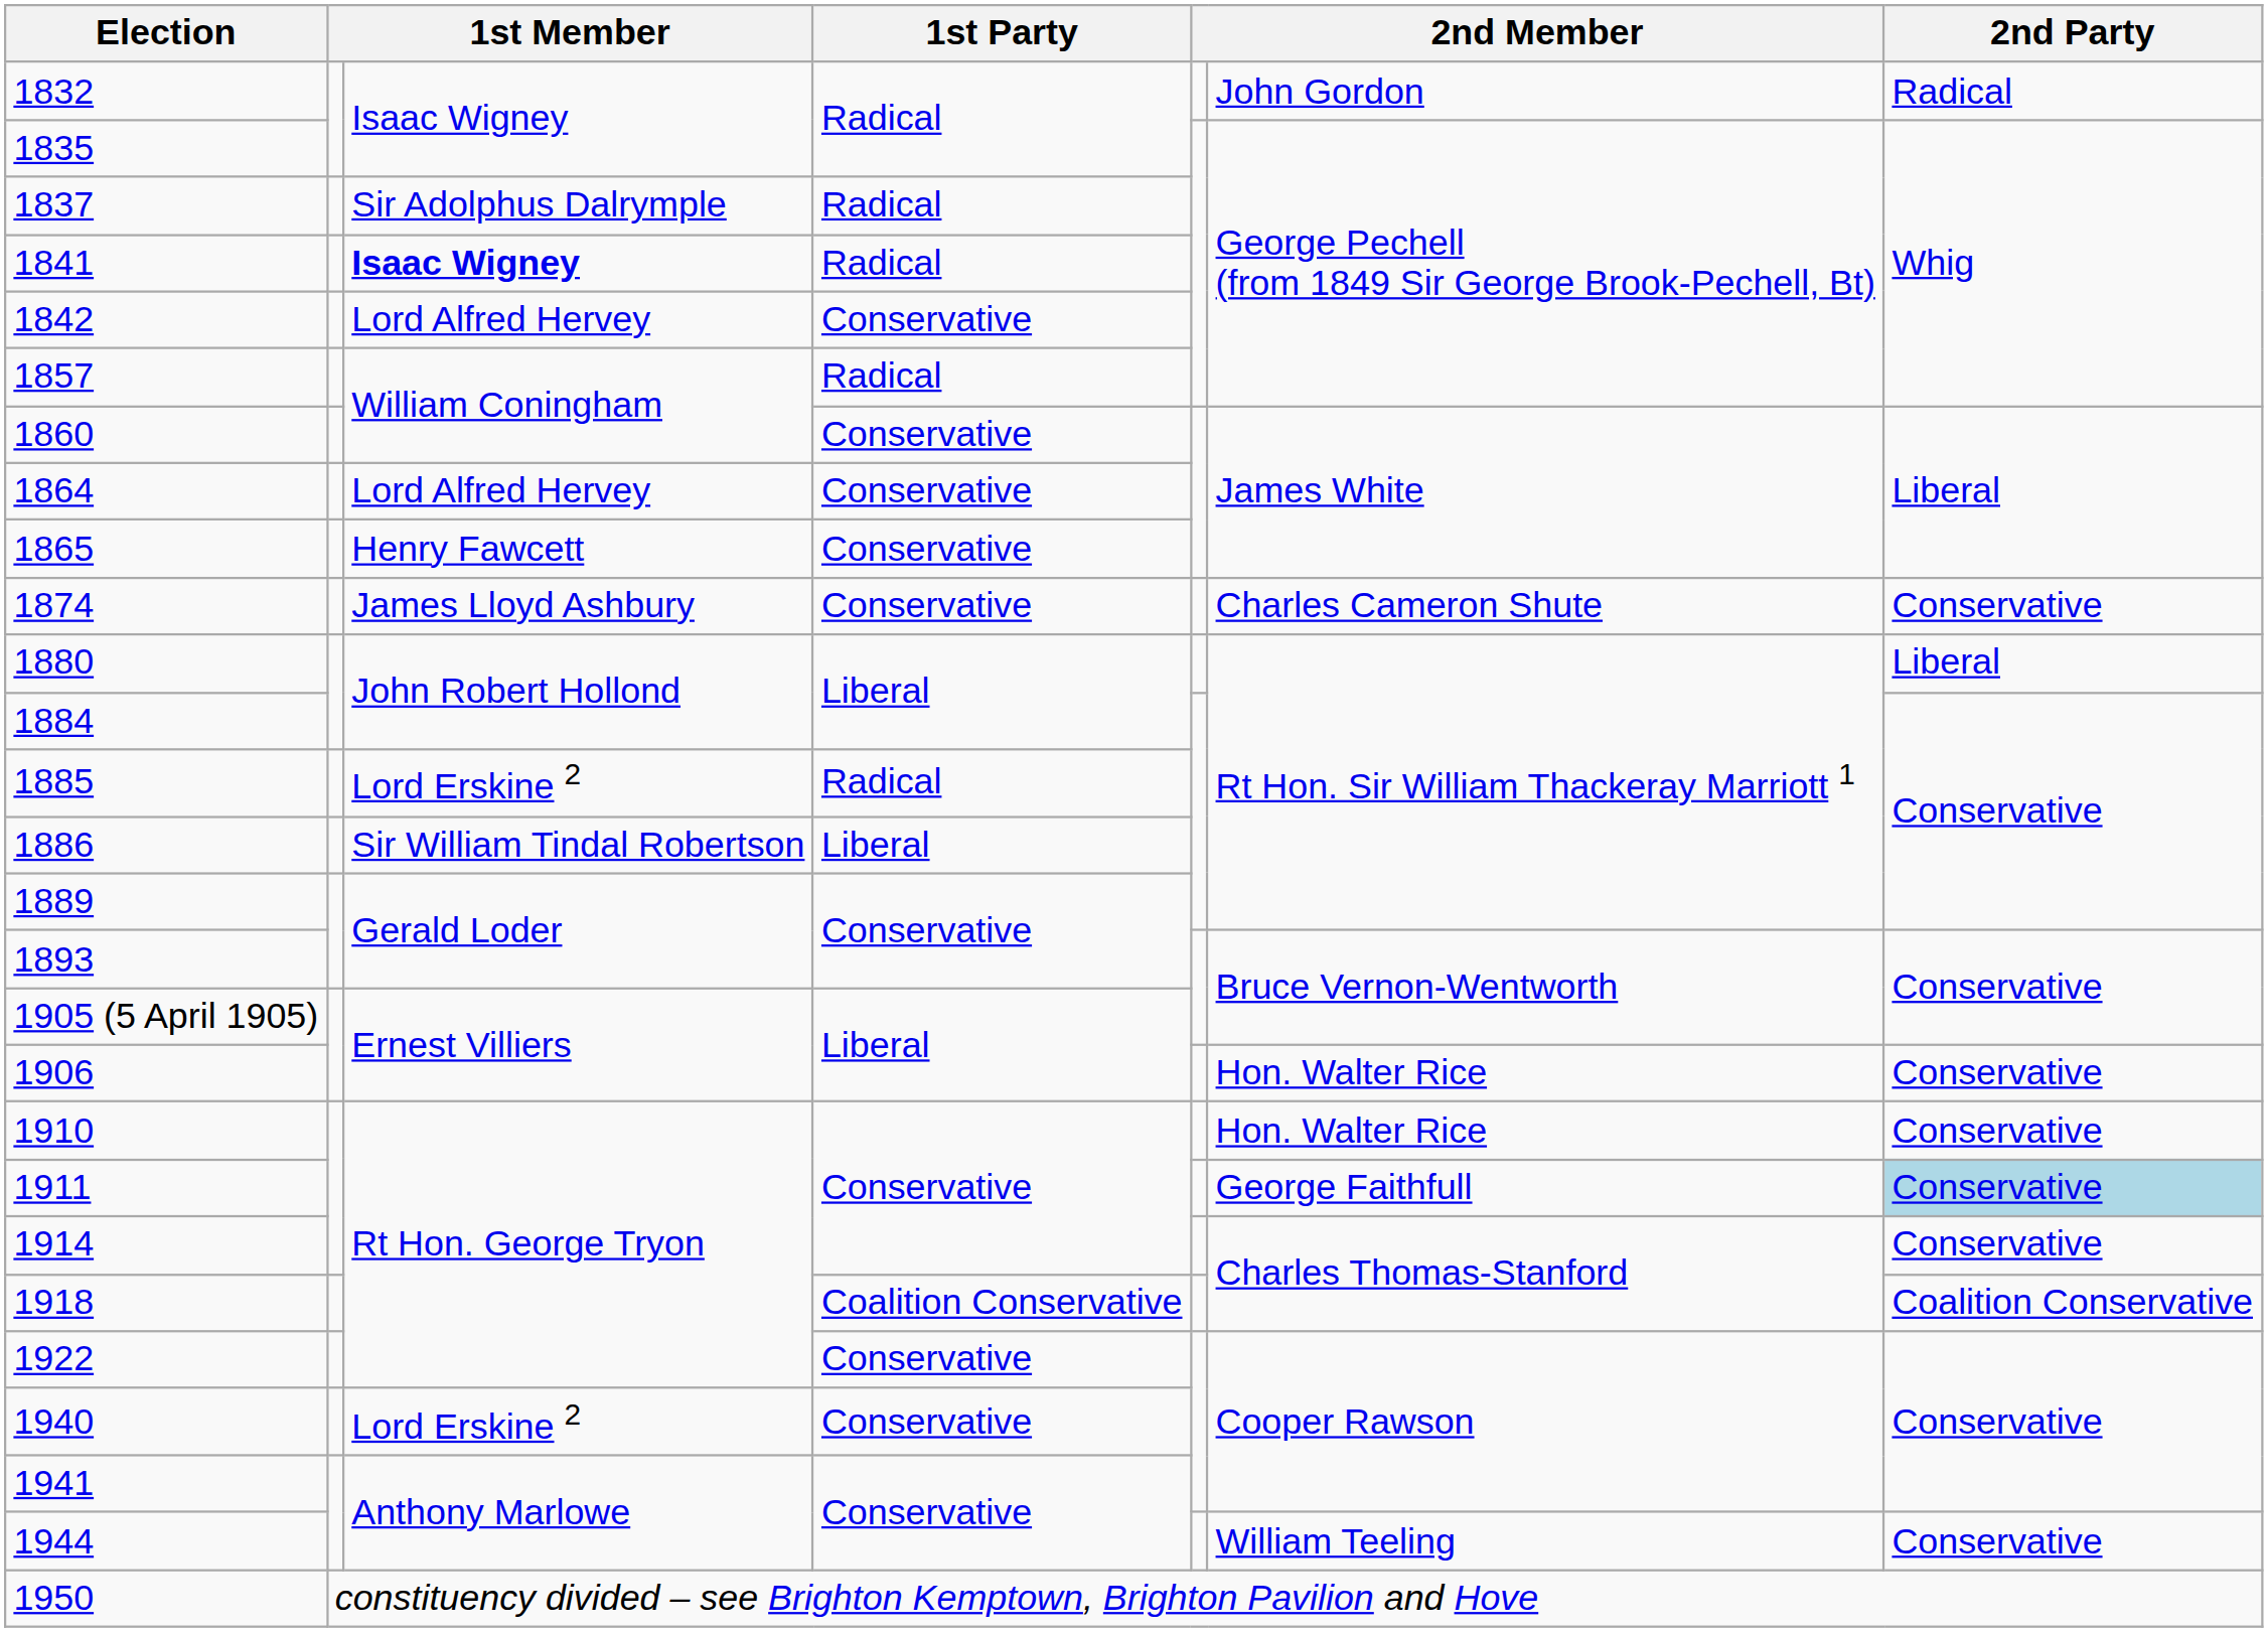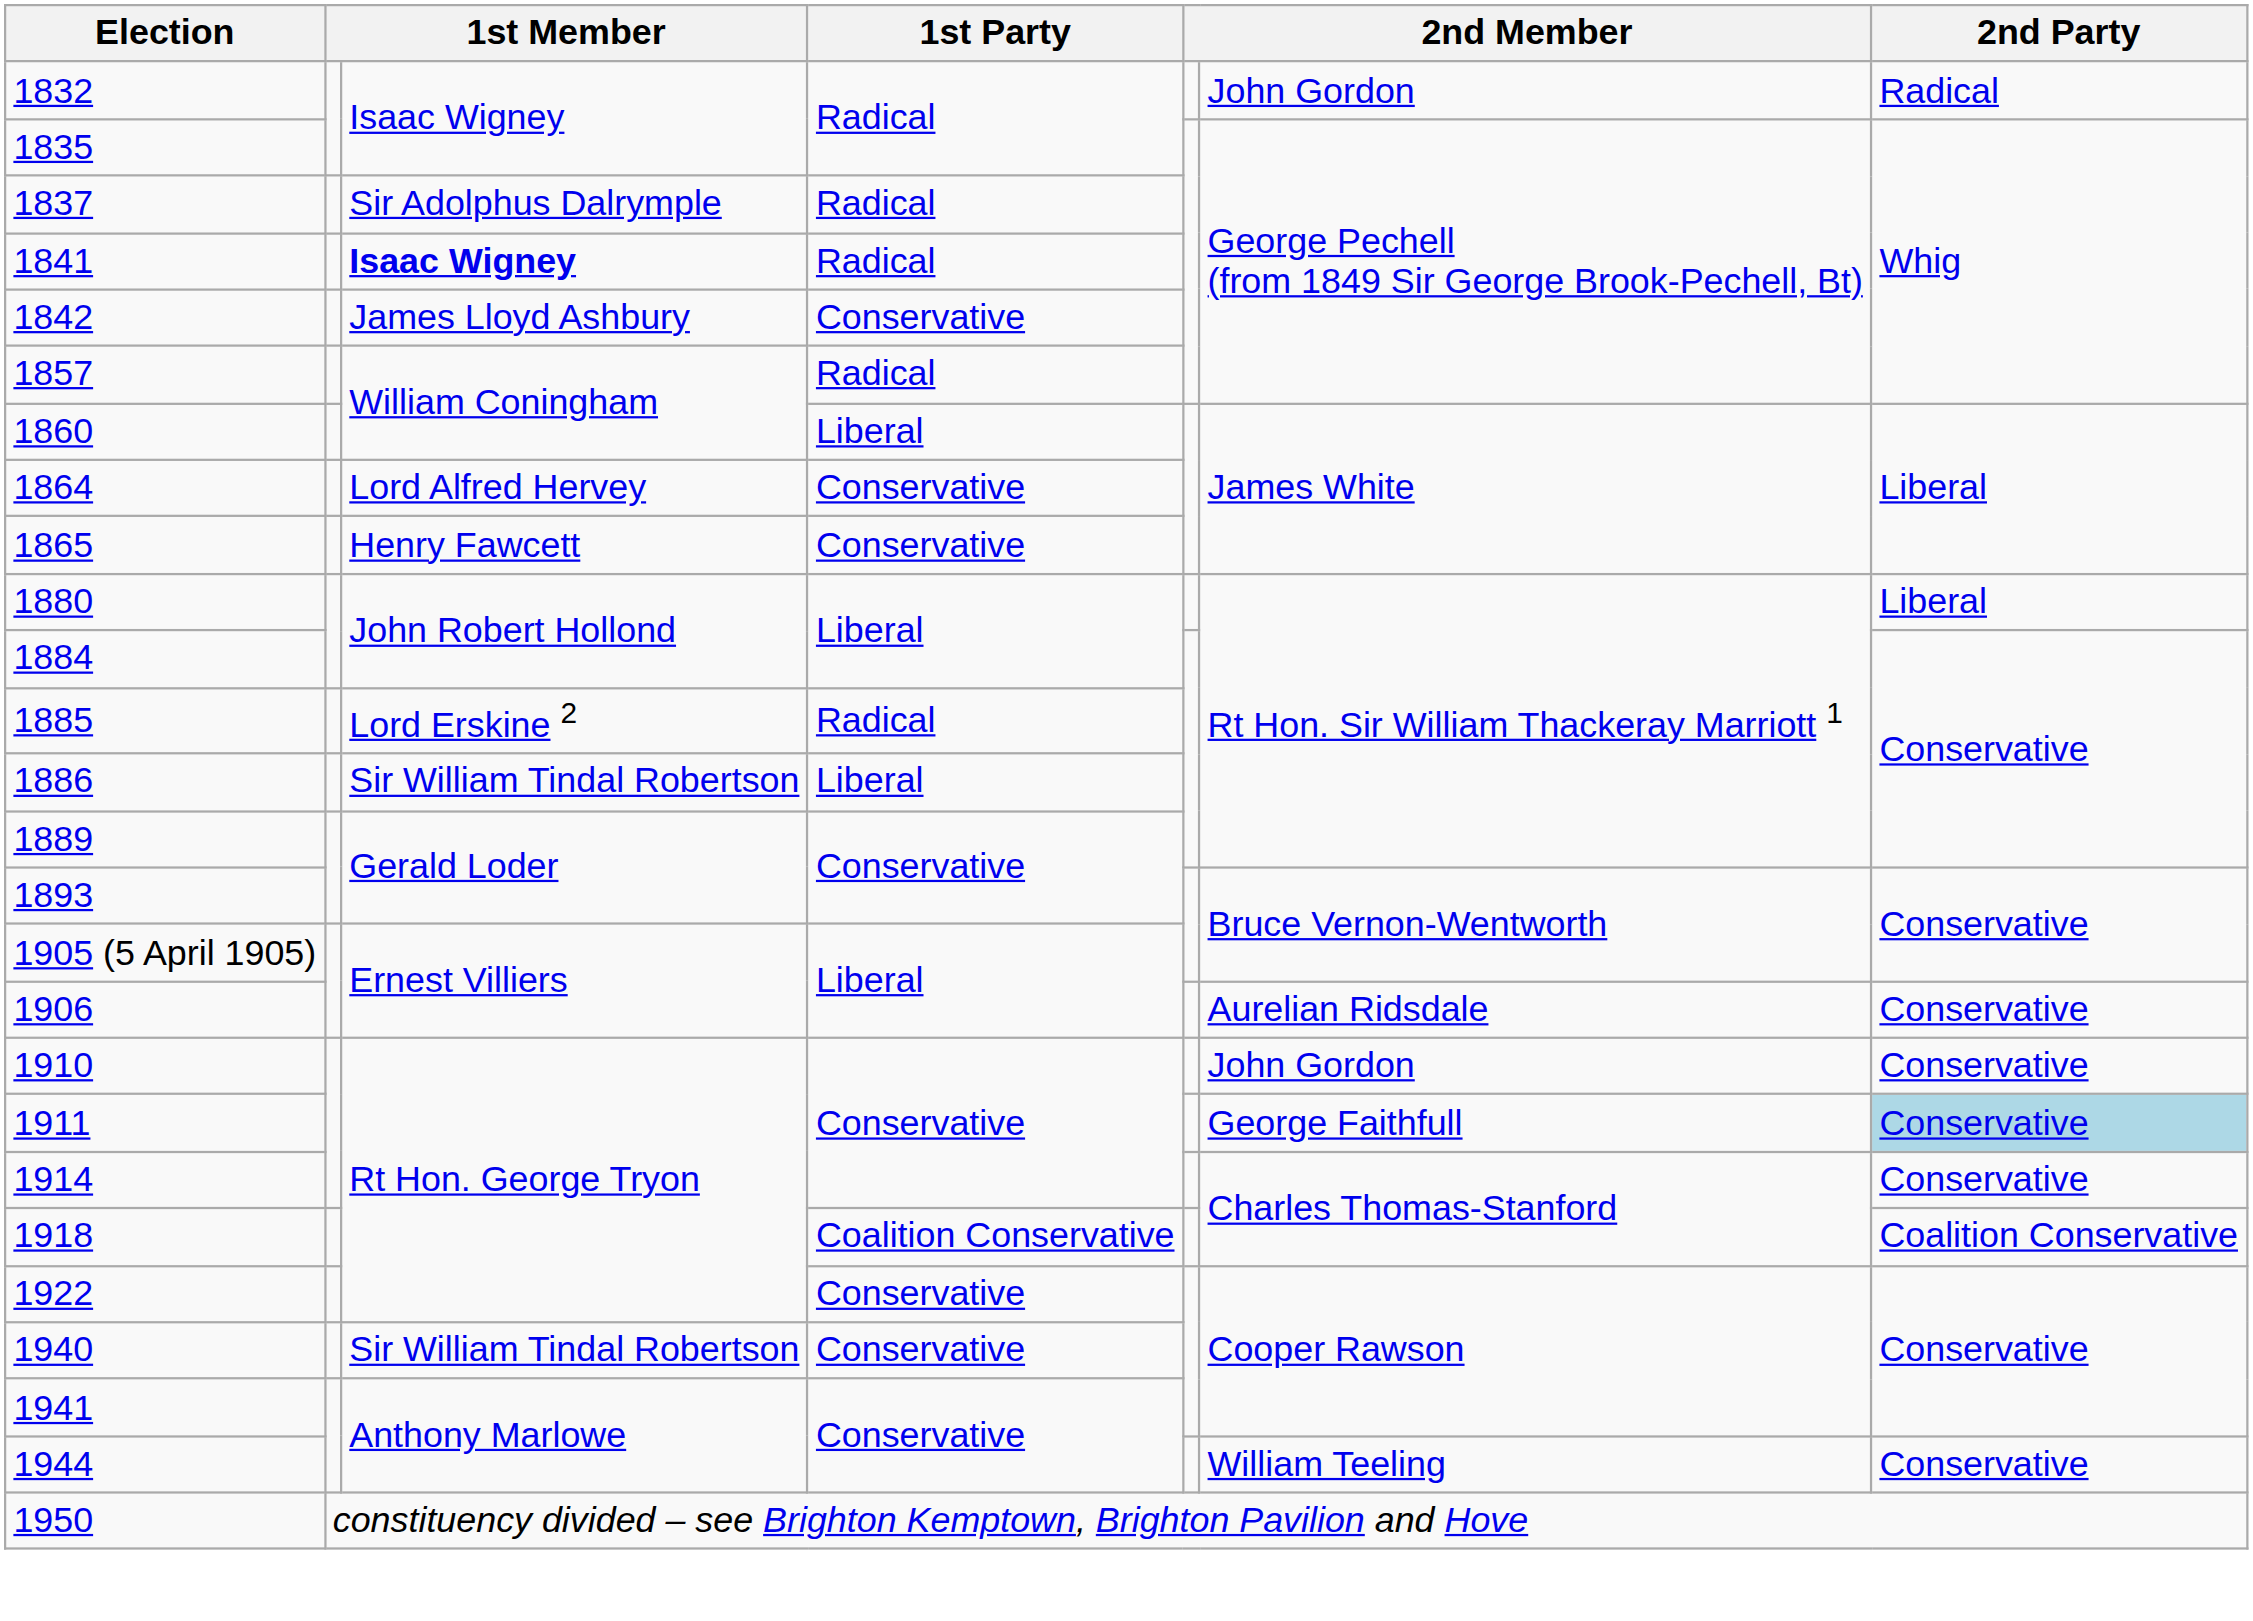1842 | column 3: Lord Alfred Hervey -> James Lloyd Ashbury
1860 | 1st Party: Conservative -> Liberal
- row: 1874 | James Lloyd Ashbury | Conservative | Charles Cameron Shute | Conservative
1906 | column 6: Hon. Walter Rice -> Aurelian Ridsdale
1910 | column 6: Hon. Walter Rice -> John Gordon
1940 | column 3: Lord Erskine 2 -> Sir William Tindal Robertson
